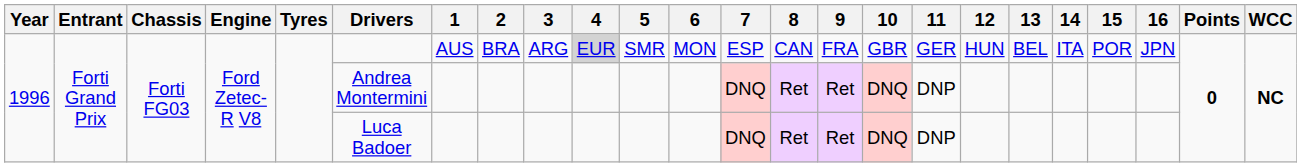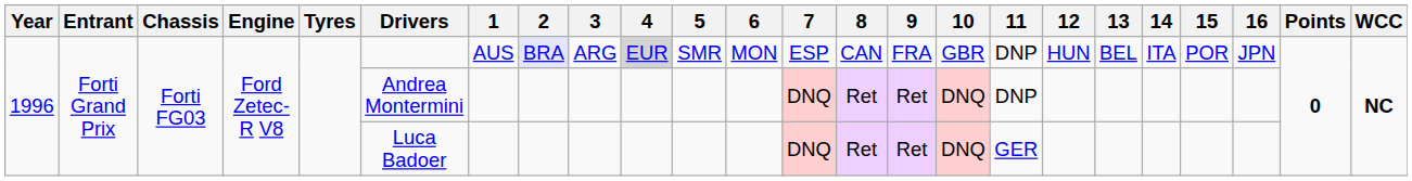row 2 | 2: no background -> lavender background
row 2 | 11: GER -> DNP
row 4 | 11: DNP -> GER
